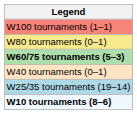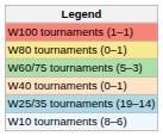row 4 | column 1: bold -> normal
row 7 | column 1: bold -> normal
